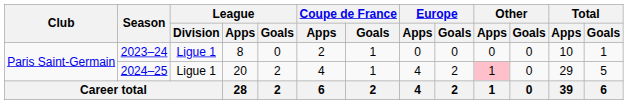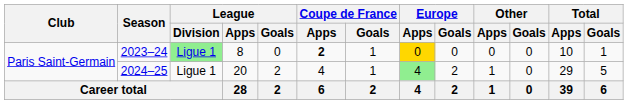2023–24 | League / Division: no background -> lightgreen background
2023–24 | Coupe de France / Apps: normal -> bold
2023–24 | Europe / Apps: no background -> gold background
2024–25 | Europe / Apps: no background -> lightgreen background
2024–25 | Other / Apps: pink background -> no background
